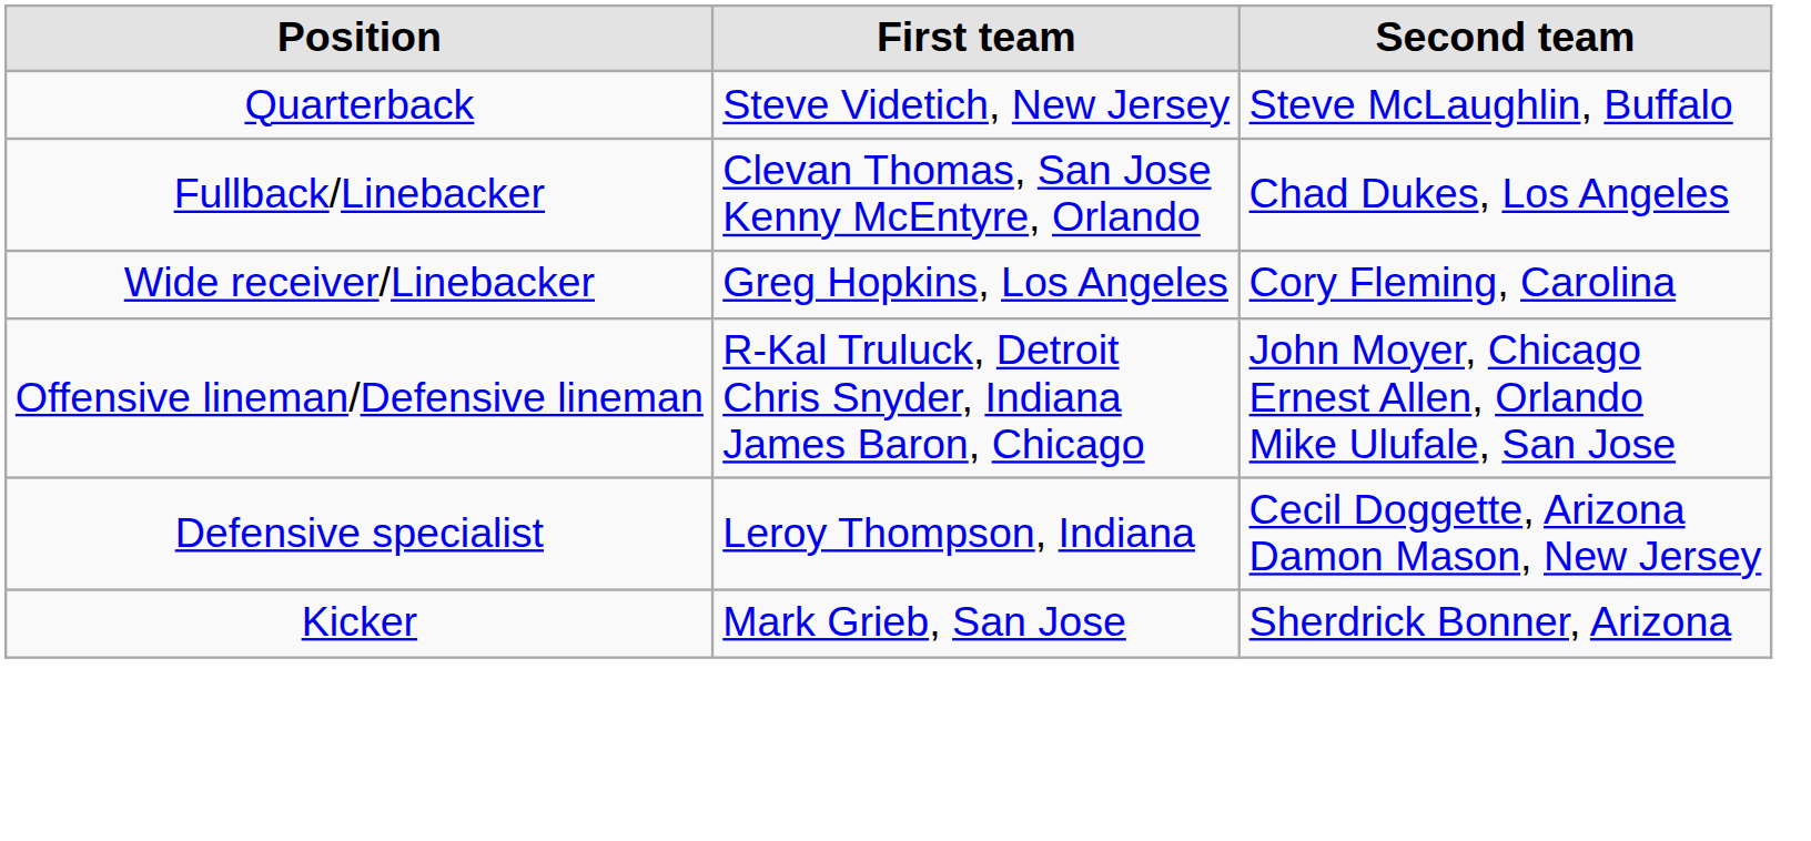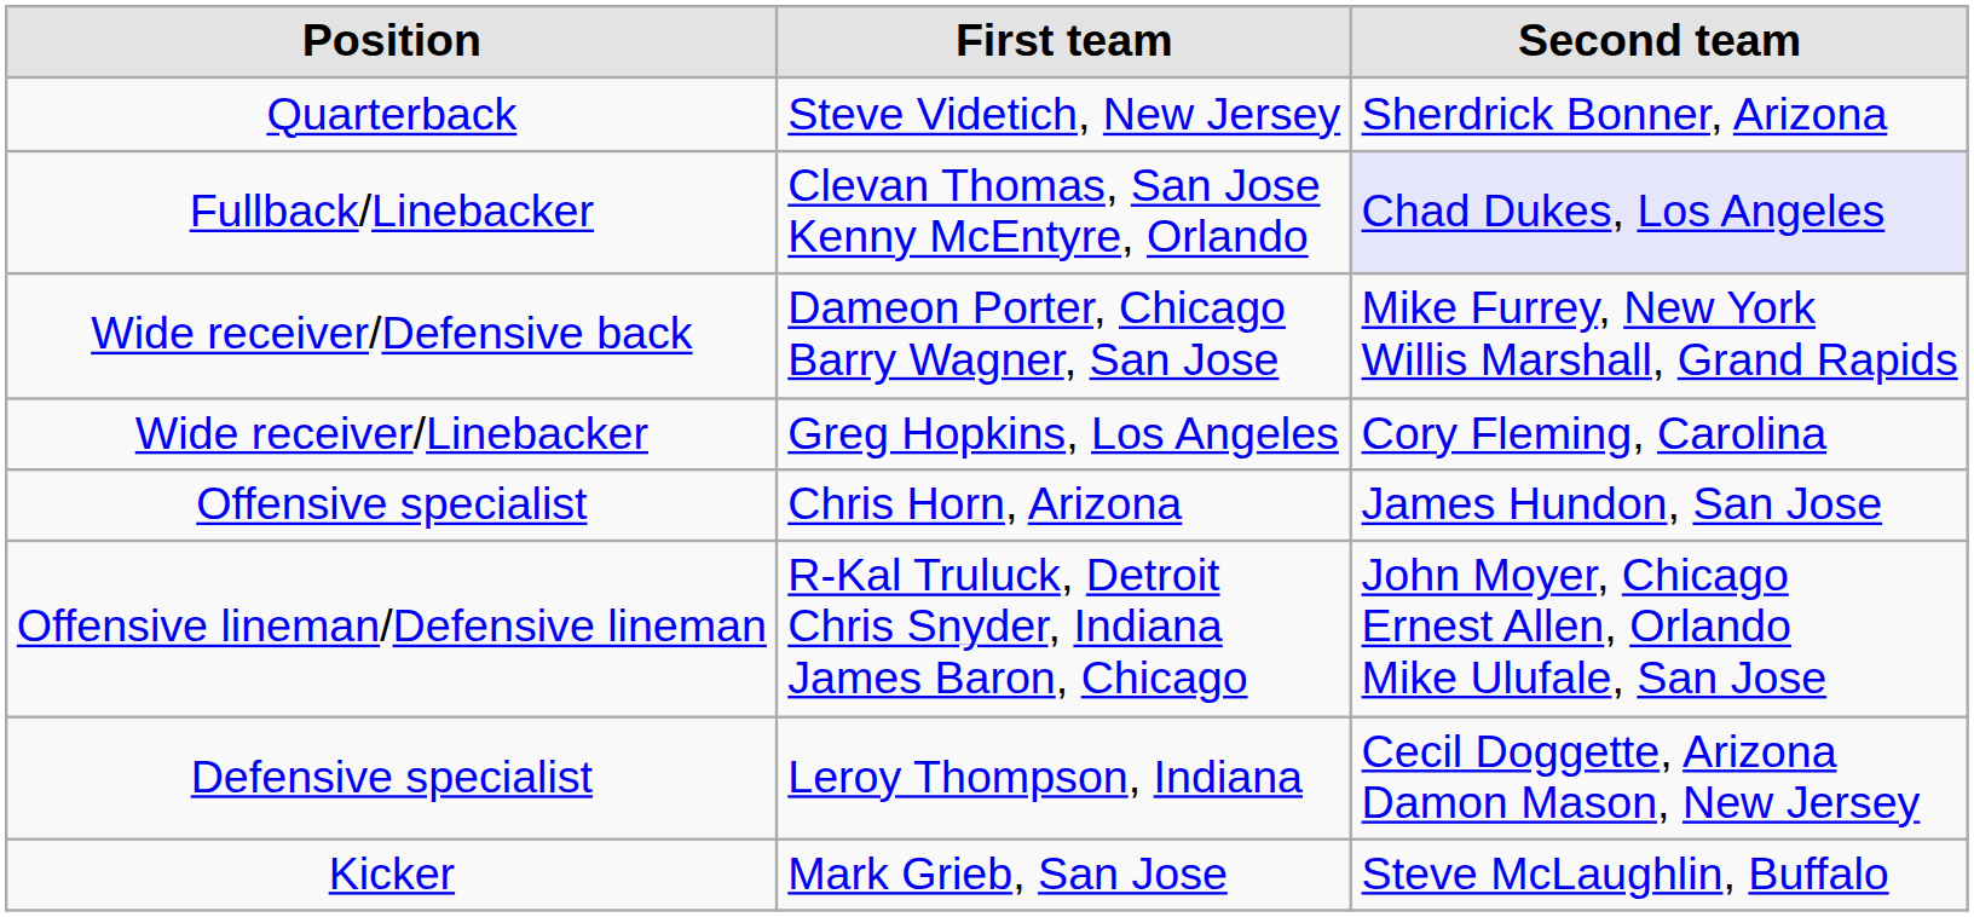Quarterback | Second team: Steve McLaughlin, Buffalo -> Sherdrick Bonner, Arizona
Fullback/Linebacker | Second team: no background -> lavender background
+ row: Wide receiver/Defensive back | Dameon Porter, Chicago Barry Wagner, San Jose | Mike Furrey, New York Willis Marshall, Grand Rapids
+ row: Offensive specialist | Chris Horn, Arizona | James Hundon, San Jose
Kicker | Second team: Sherdrick Bonner, Arizona -> Steve McLaughlin, Buffalo
